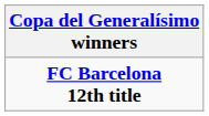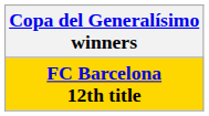row 2 | column 1: no background -> gold background
